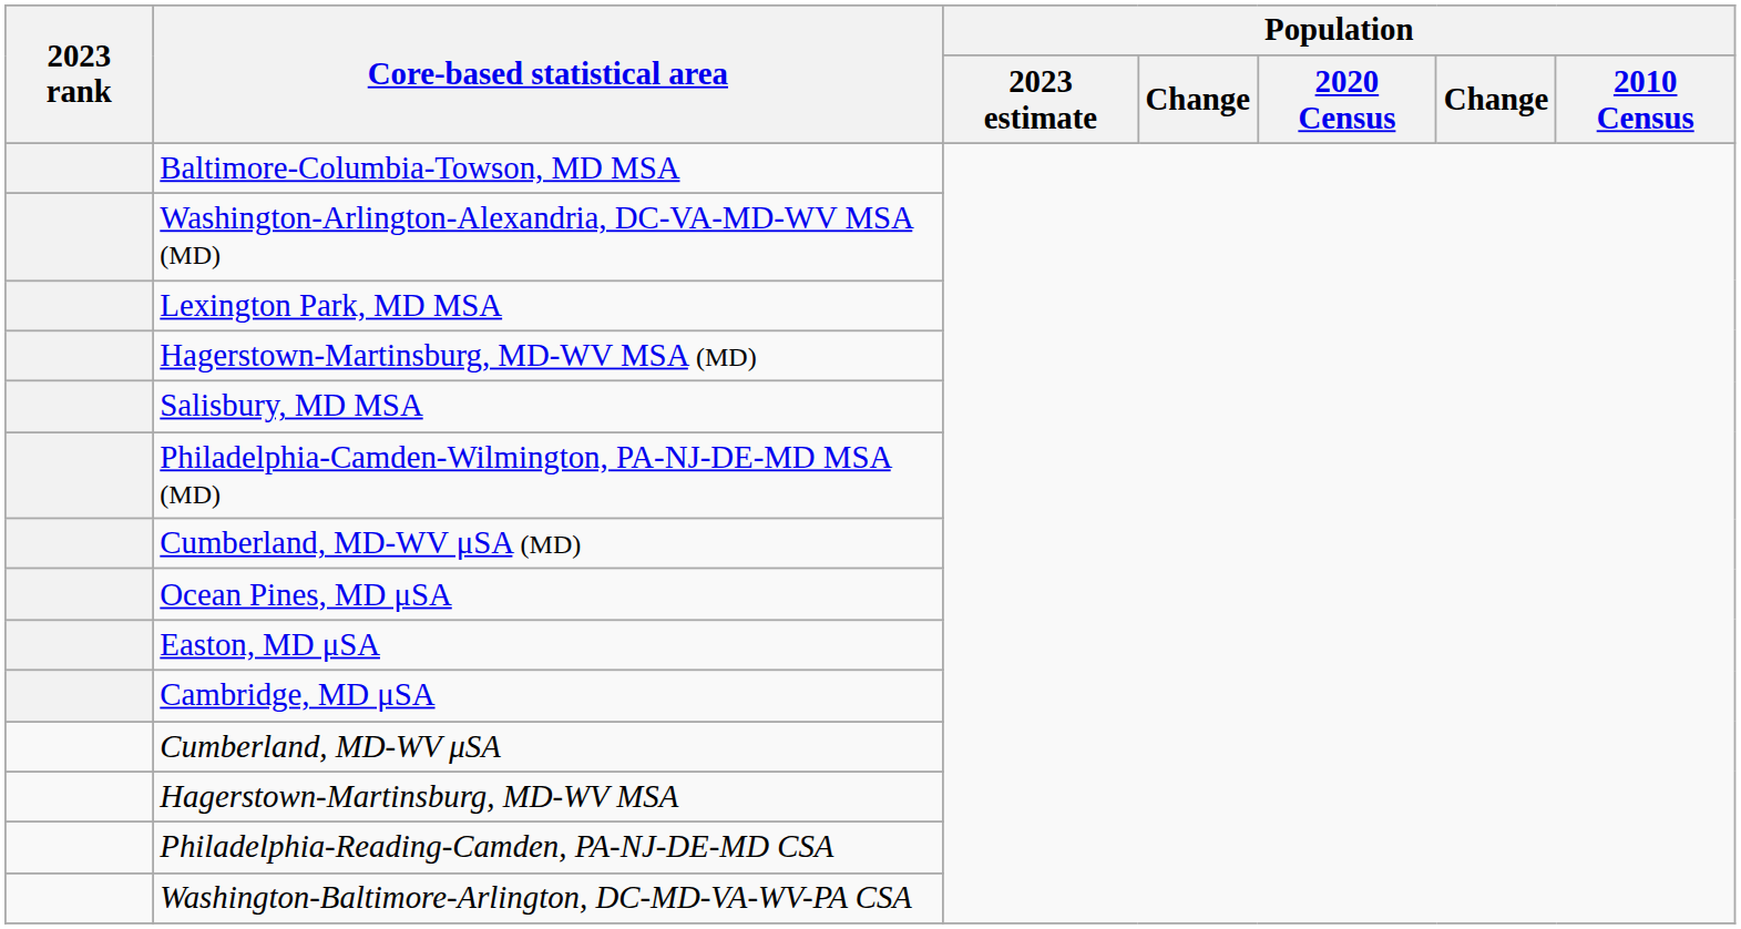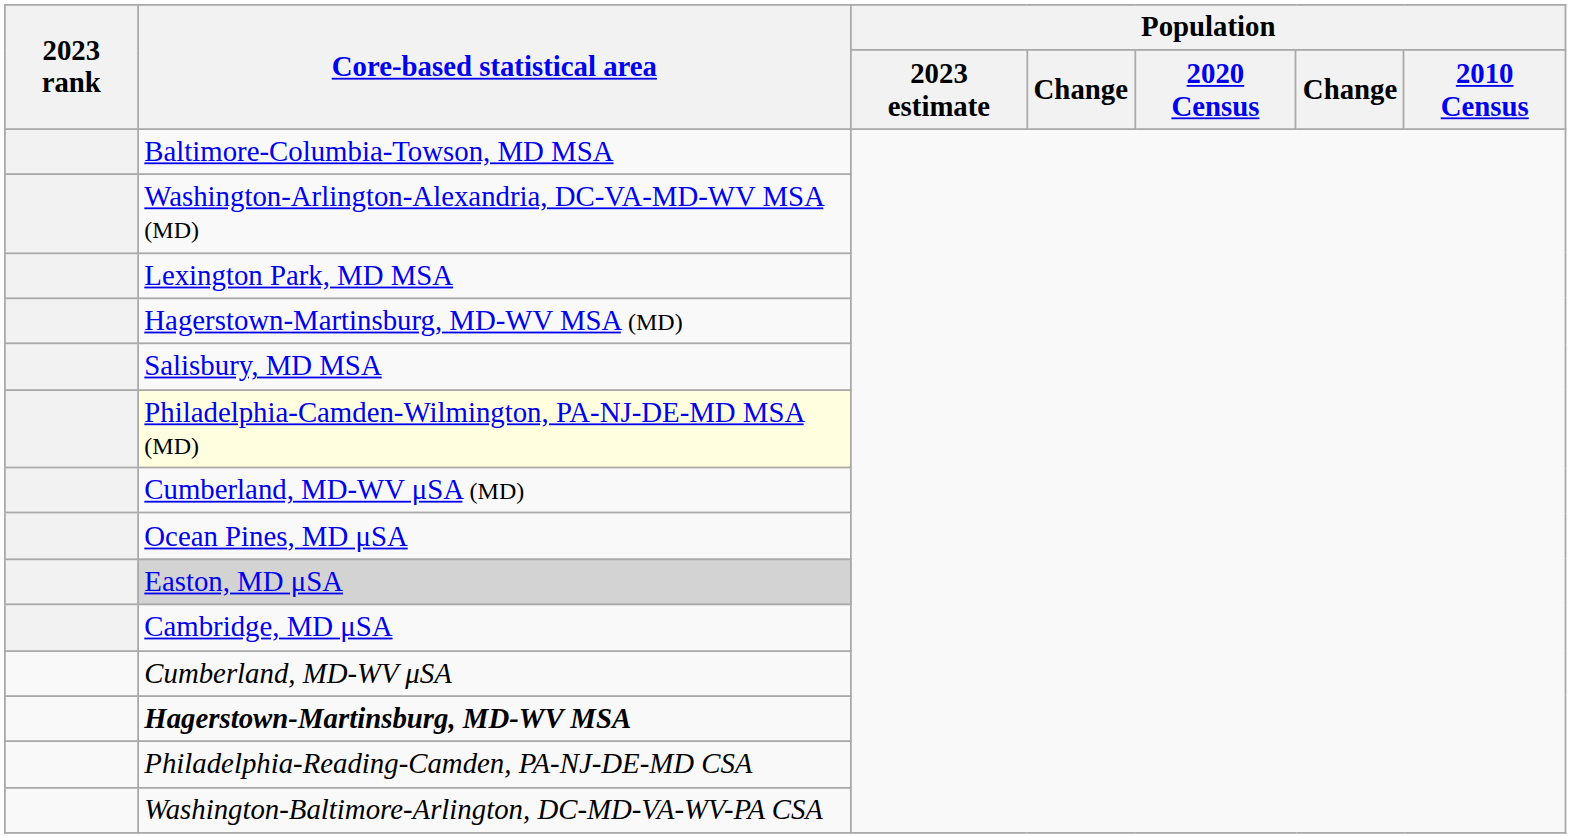Philadelphia-Camden-Wilmington, PA-NJ-DE-MD MSA (MD) | Core-based statistical area: no background -> lightyellow background
Easton, MD μSA | Core-based statistical area: no background -> lightgrey background
Hagerstown-Martinsburg, MD-WV MSA | Core-based statistical area: normal -> bold
